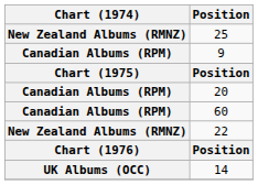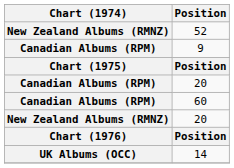row 2 | Position: 25 -> 52
row 7 | Position: 22 -> 20
